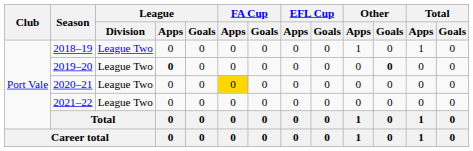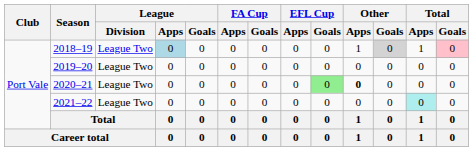2018–19 | League / Apps: no background -> lightblue background
2018–19 | Other / Goals: no background -> lightgrey background
2018–19 | Total / Goals: no background -> pink background
2019–20 | League / Apps: bold -> normal
2019–20 | Other / Goals: bold -> normal
2020–21 | FA Cup / Apps: gold background -> no background
2020–21 | EFL Cup / Goals: no background -> lightgreen background
2020–21 | Other / Apps: normal -> bold
2021–22 | Total / Apps: no background -> paleturquoise background
